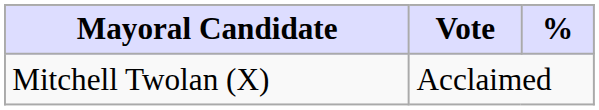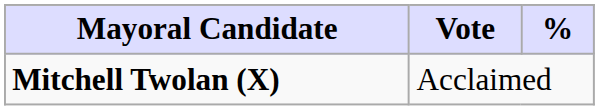Mitchell Twolan (X) | Mayoral Candidate: normal -> bold
